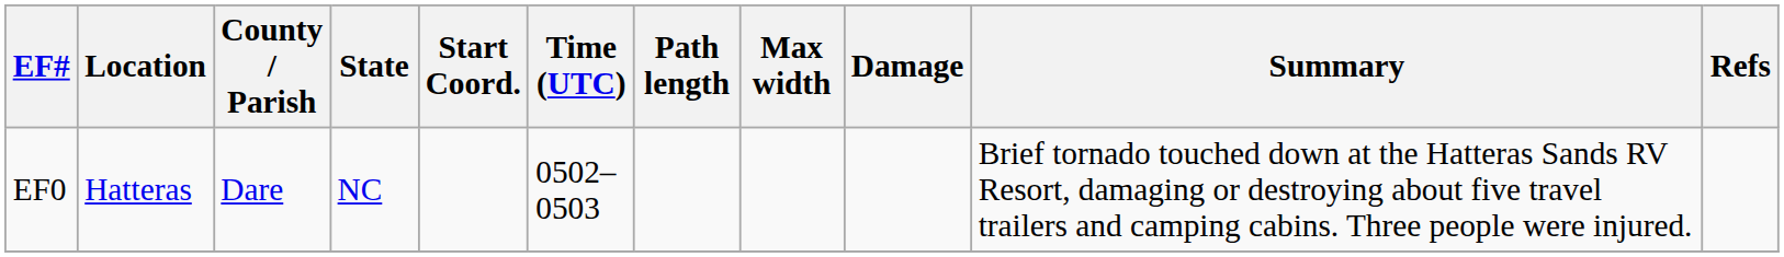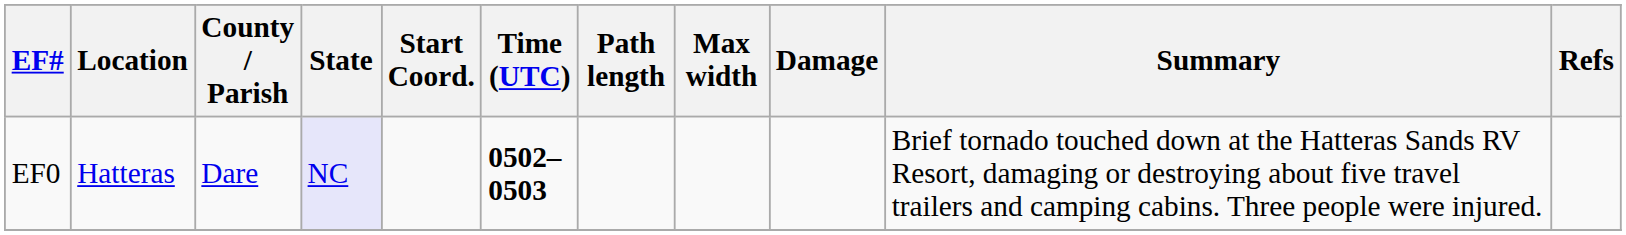EF0 | State: no background -> lavender background
EF0 | Time (UTC): normal -> bold
